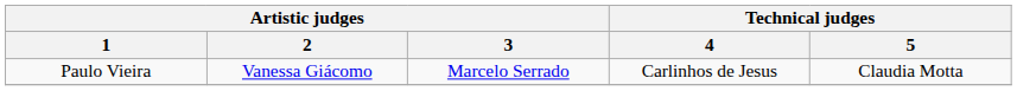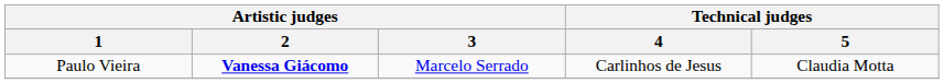Paulo Vieira | Artistic judges / 2: normal -> bold
